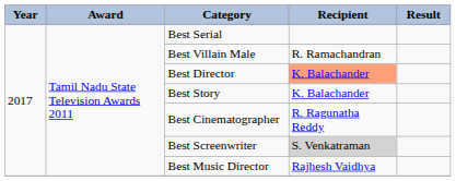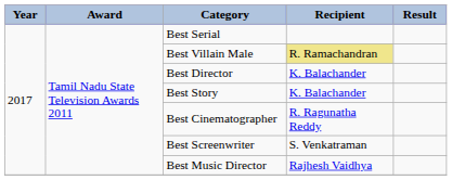Best Villain Male | Recipient: no background -> khaki background
Best Director | Recipient: lightsalmon background -> no background
Best Screenwriter | Recipient: lightgrey background -> no background
